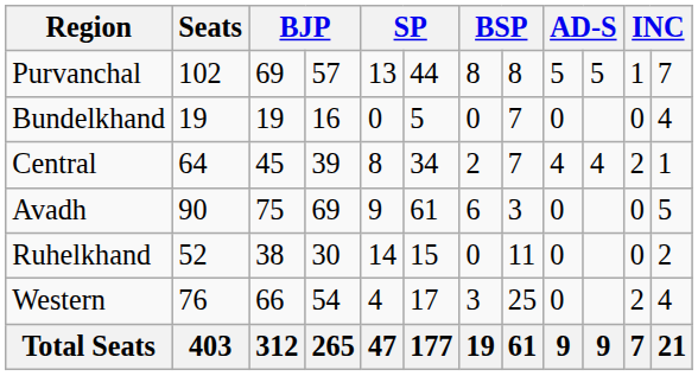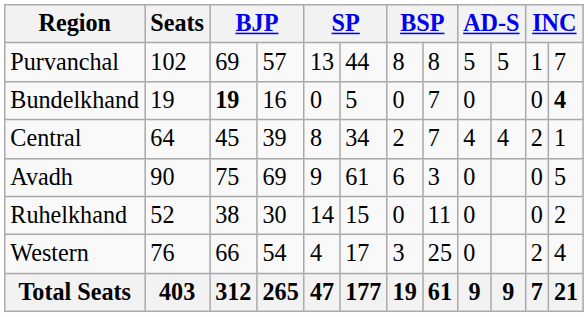Bundelkhand | column 3: normal -> bold
Bundelkhand | column 12: normal -> bold
